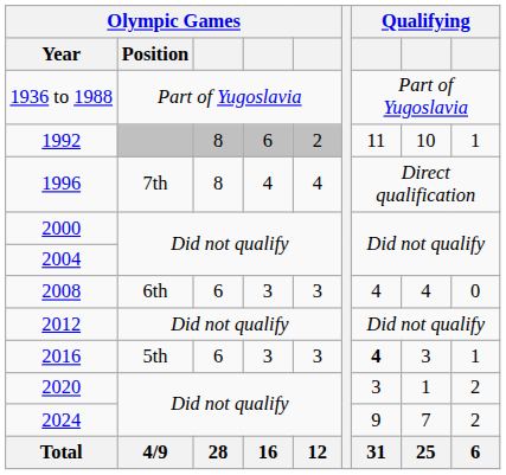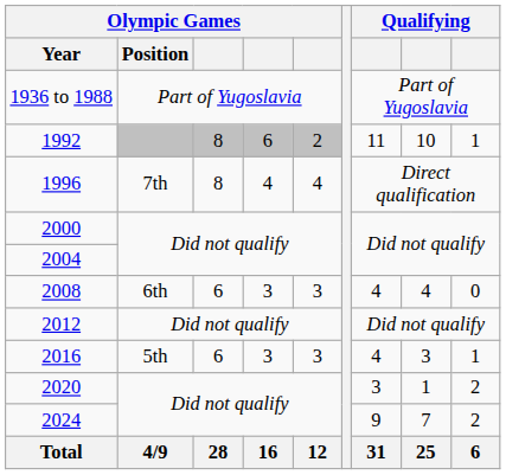2016 | column 7: bold -> normal
